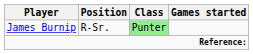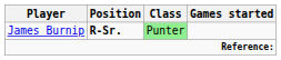James Burnip | Position: normal -> bold
